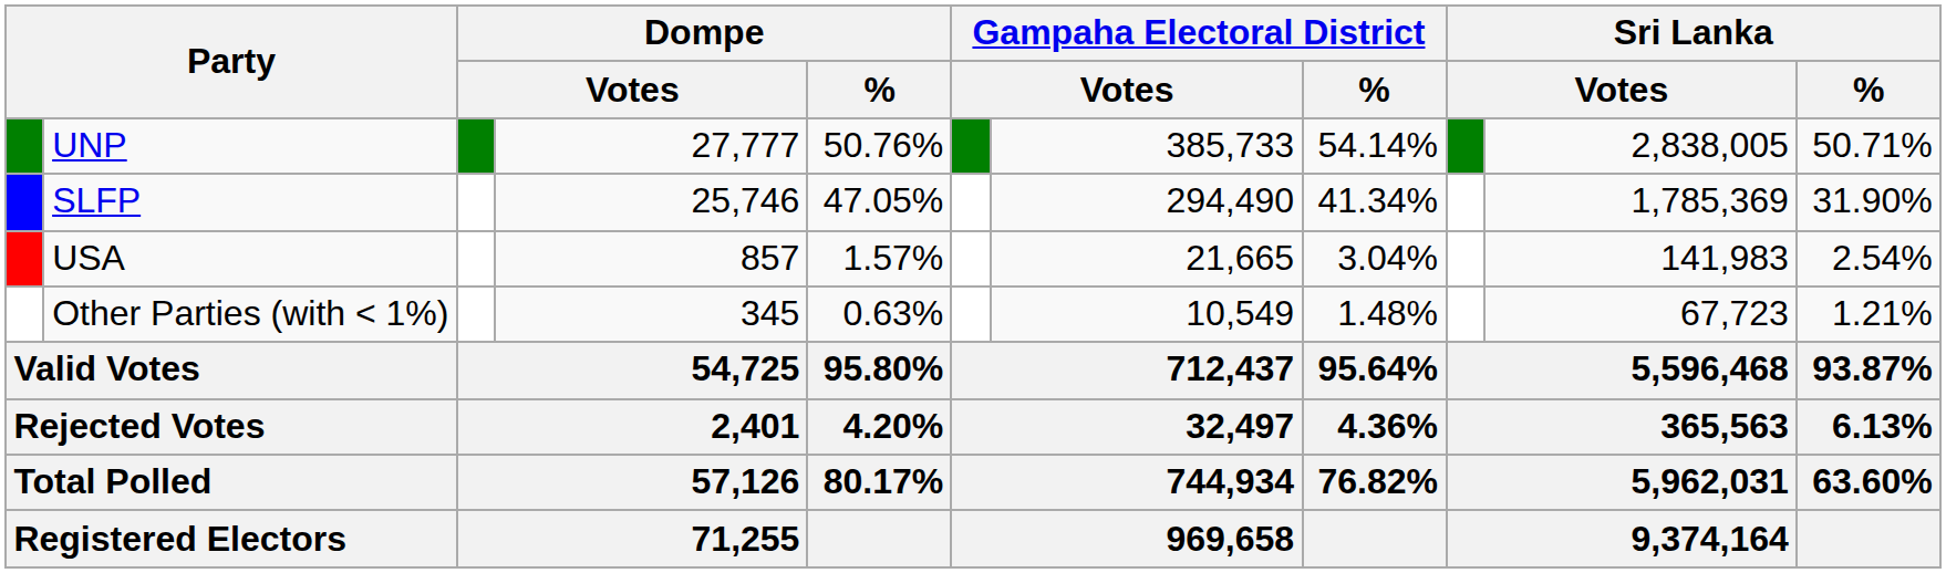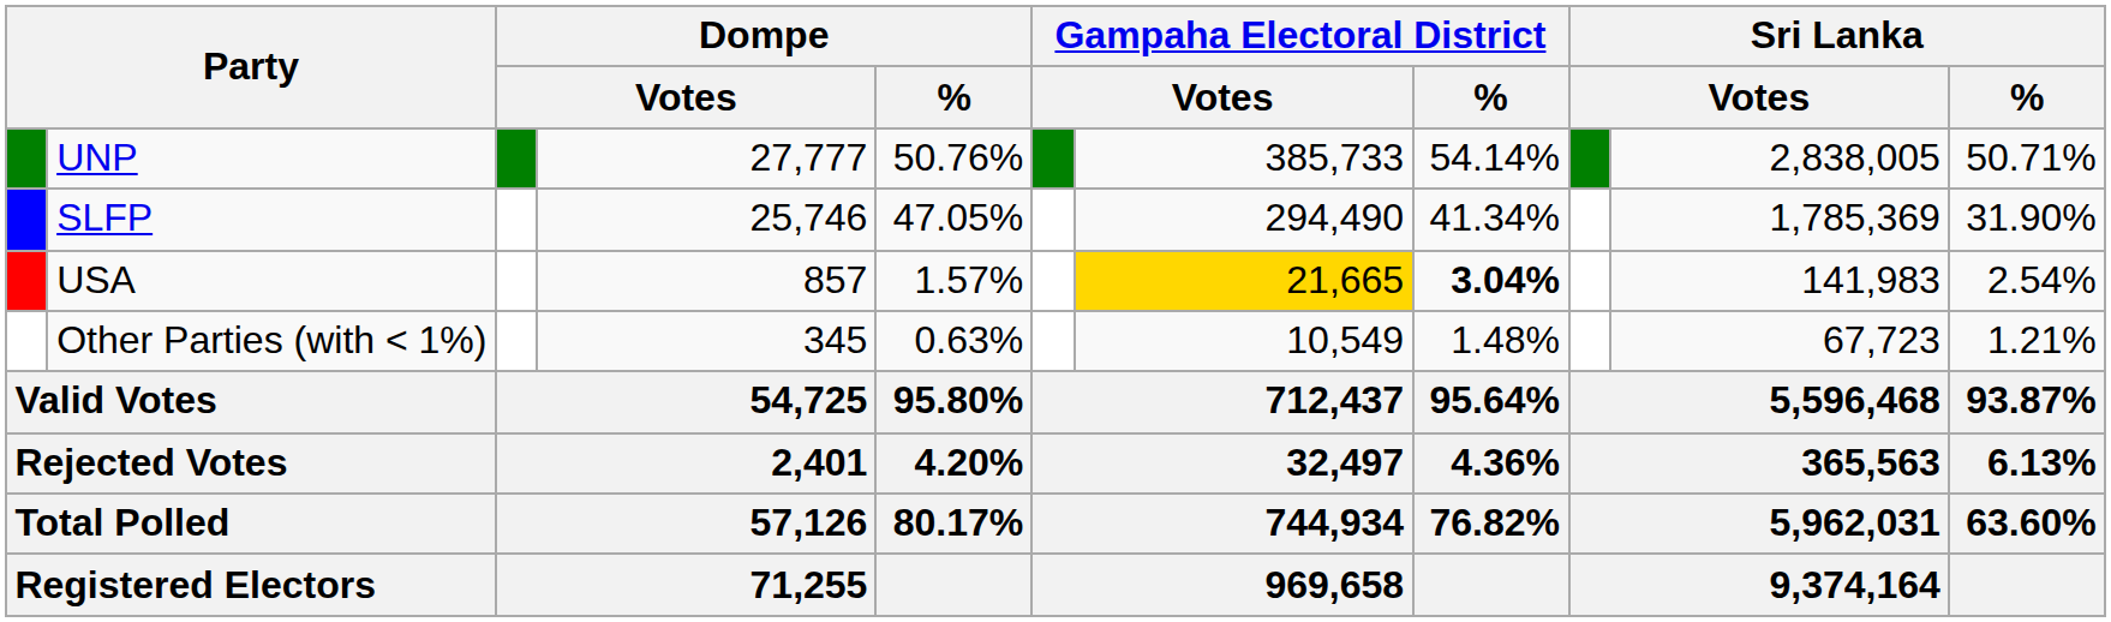USA | column 7: no background -> gold background
USA | Gampaha Electoral District / %: normal -> bold
